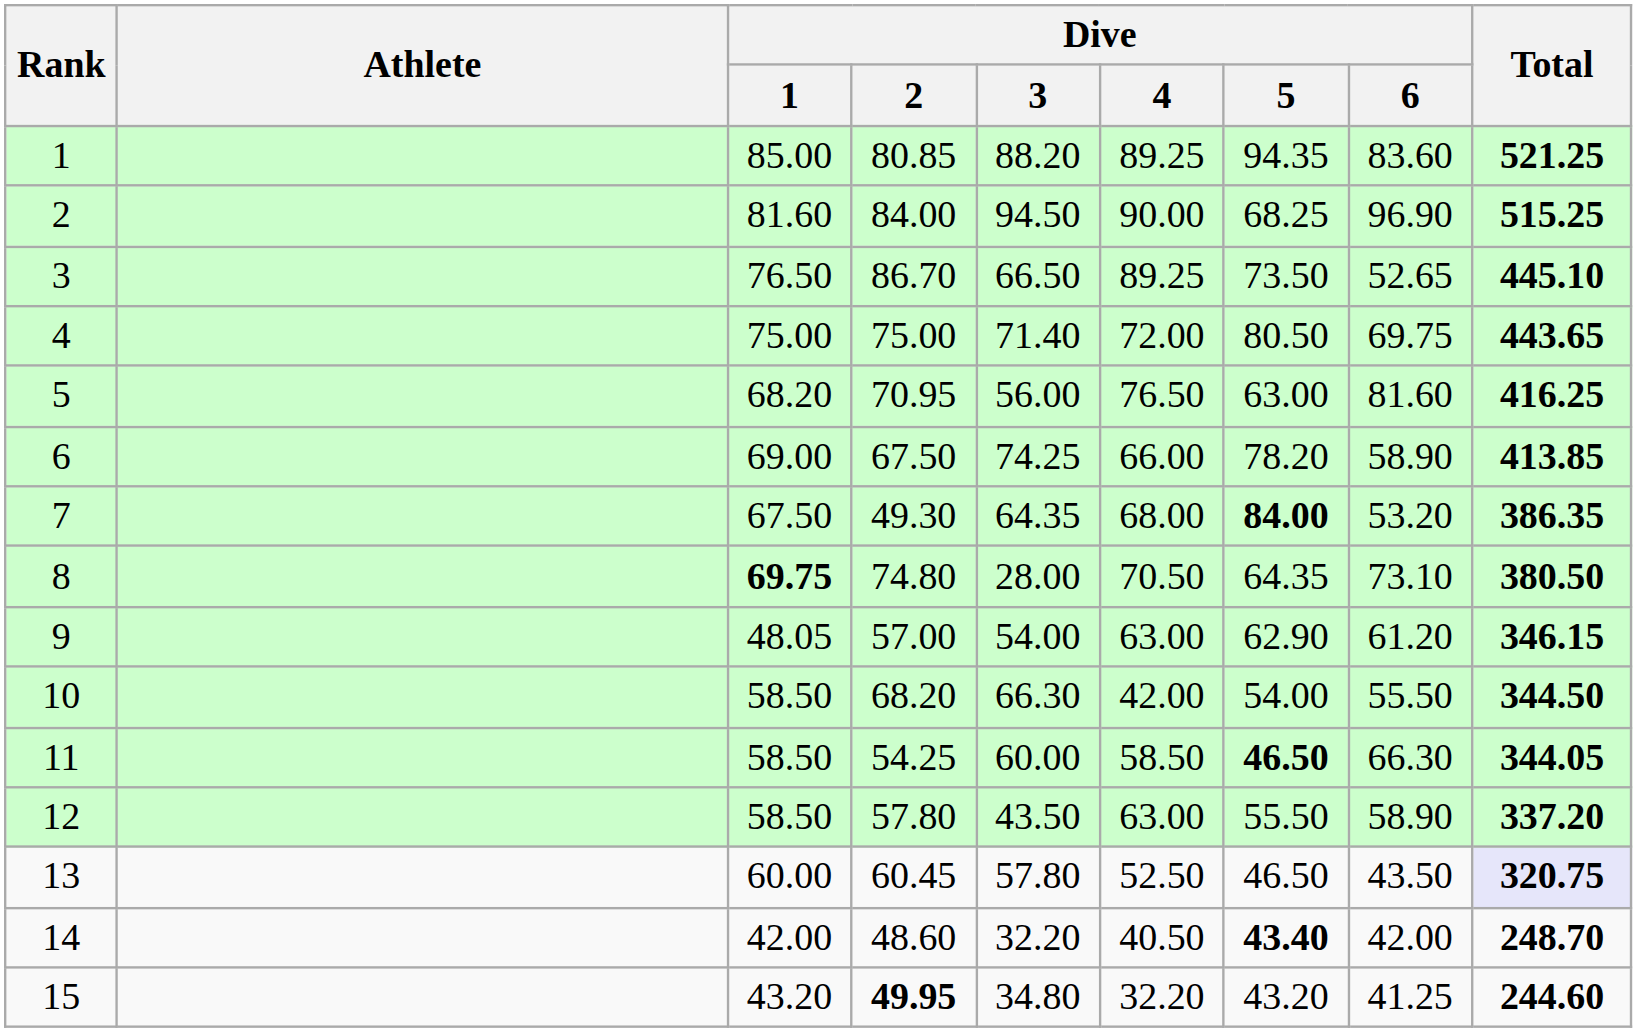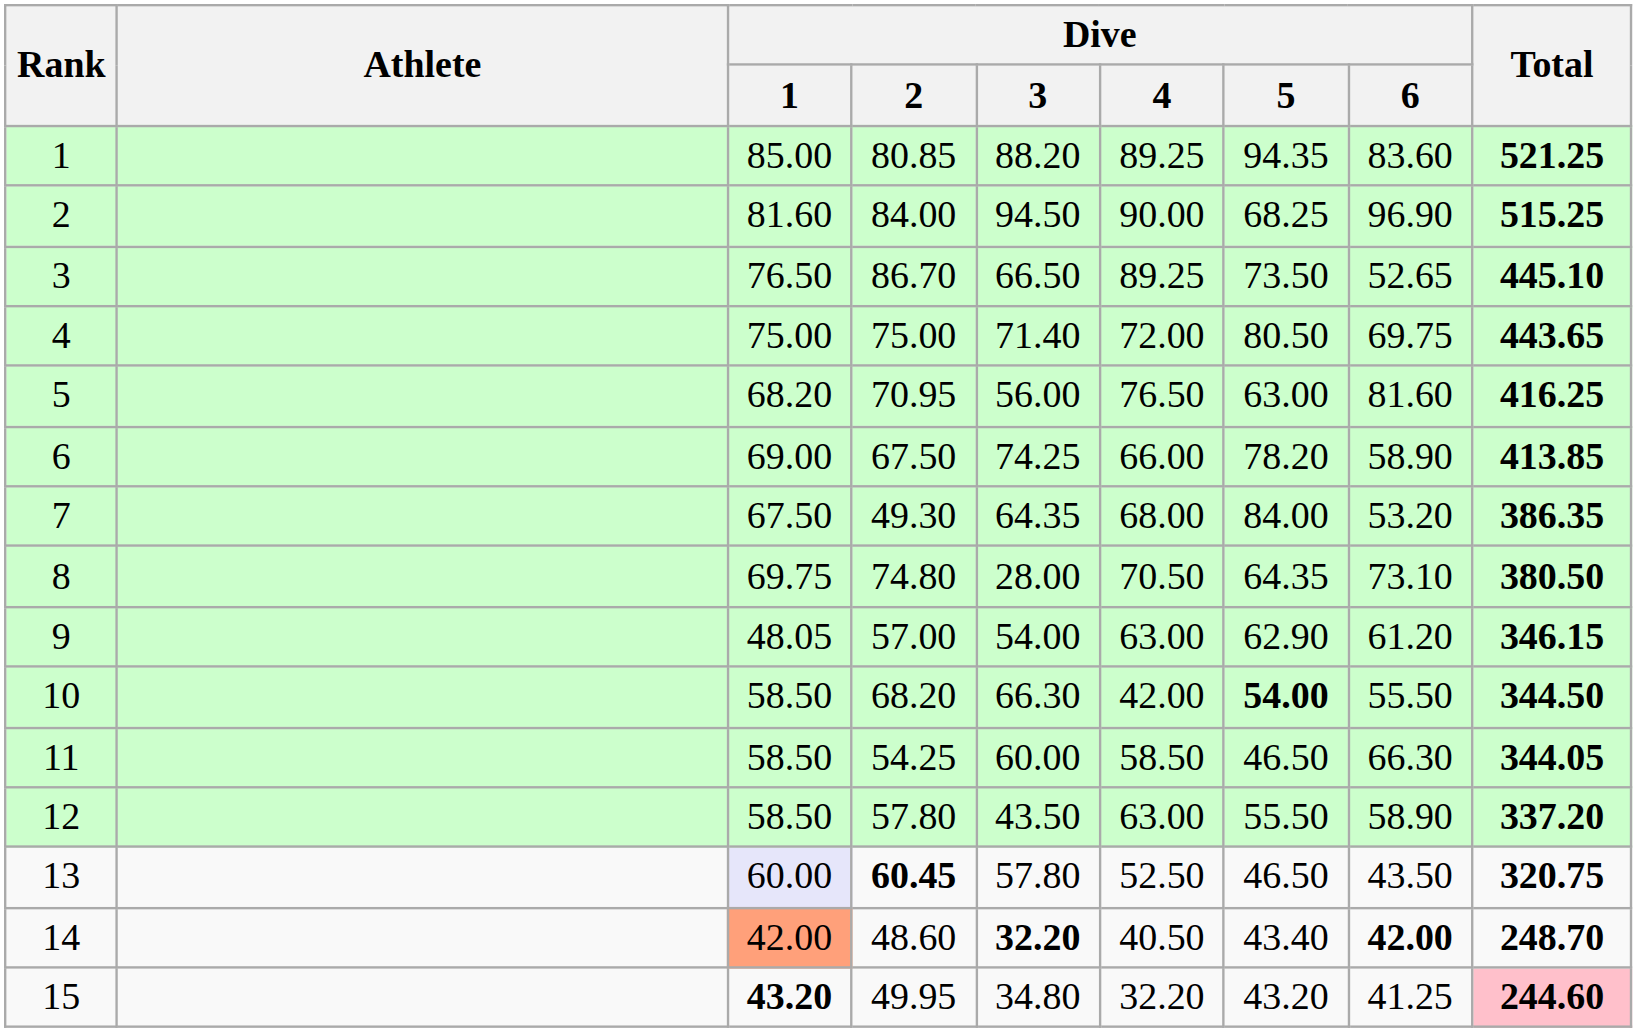7 | Dive / 5: bold -> normal
8 | Dive / 1: bold -> normal
10 | Dive / 5: normal -> bold
11 | Dive / 5: bold -> normal
13 | Dive / 1: no background -> lavender background
13 | Dive / 2: normal -> bold
13 | Total: lavender background -> no background
14 | Dive / 1: no background -> lightsalmon background
14 | Dive / 3: normal -> bold
14 | Dive / 5: bold -> normal
14 | Dive / 6: normal -> bold
15 | Dive / 1: normal -> bold
15 | Dive / 2: bold -> normal
15 | Total: no background -> pink background
